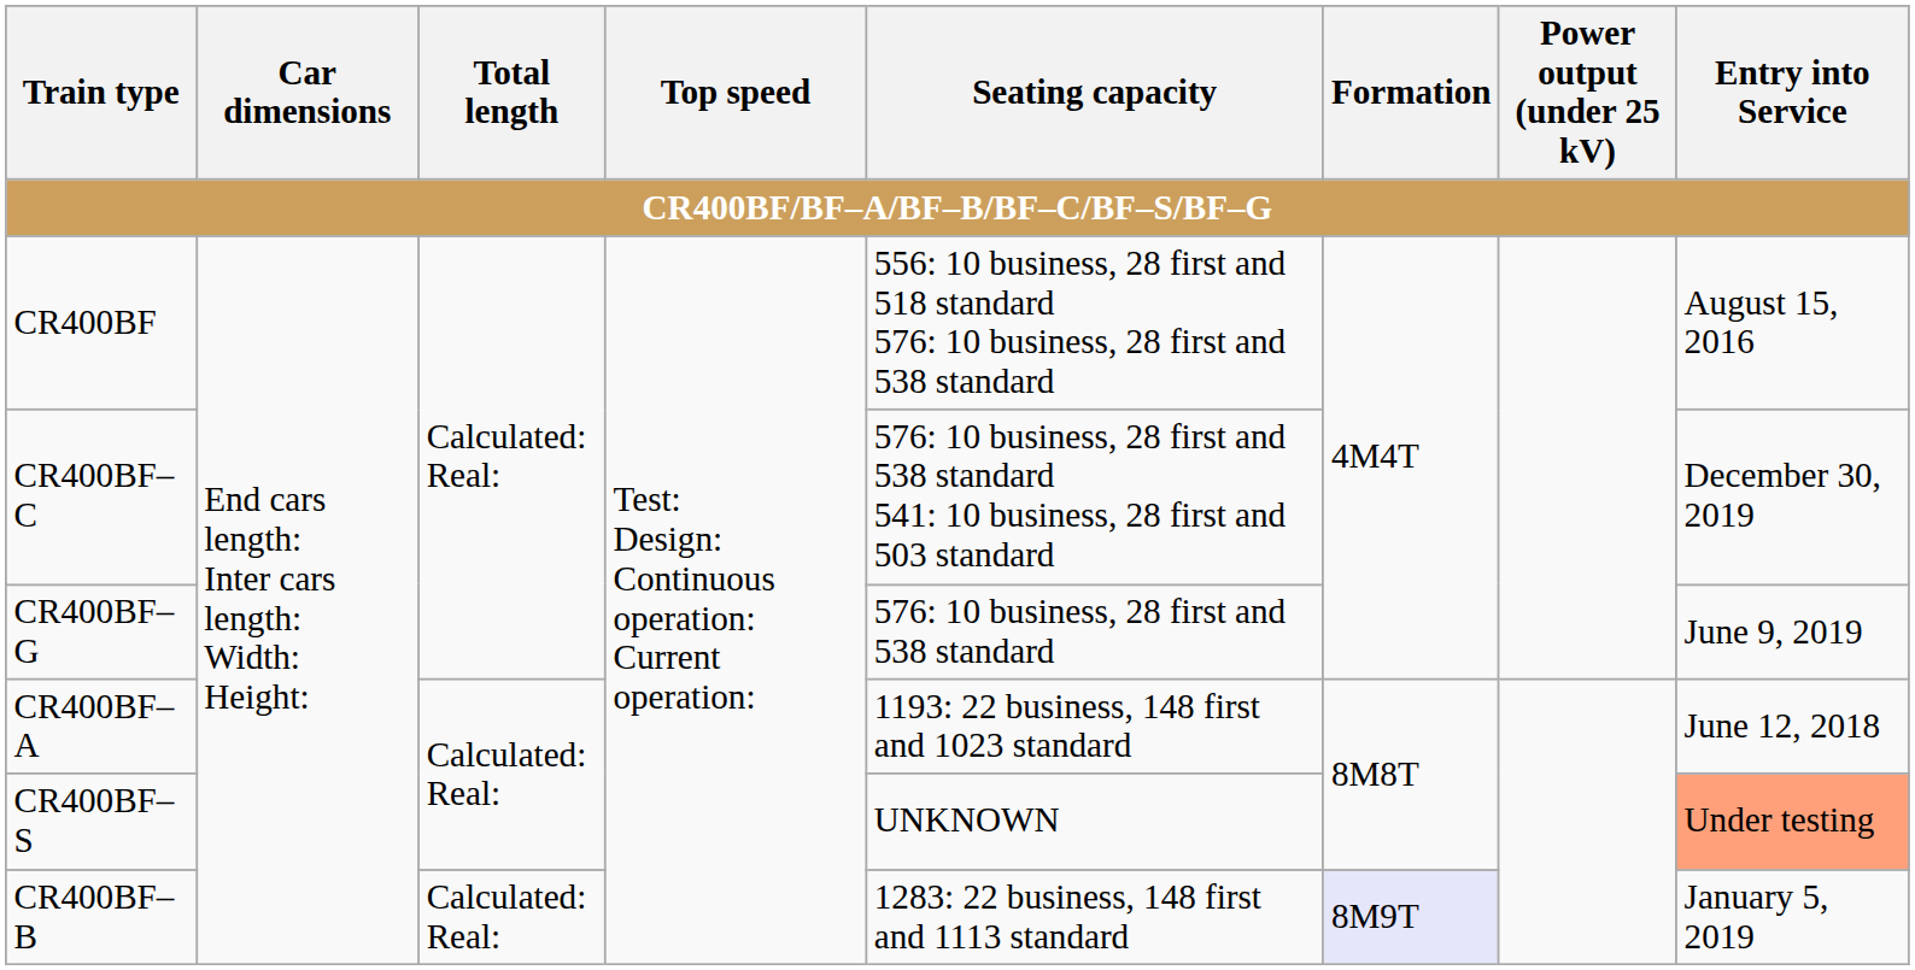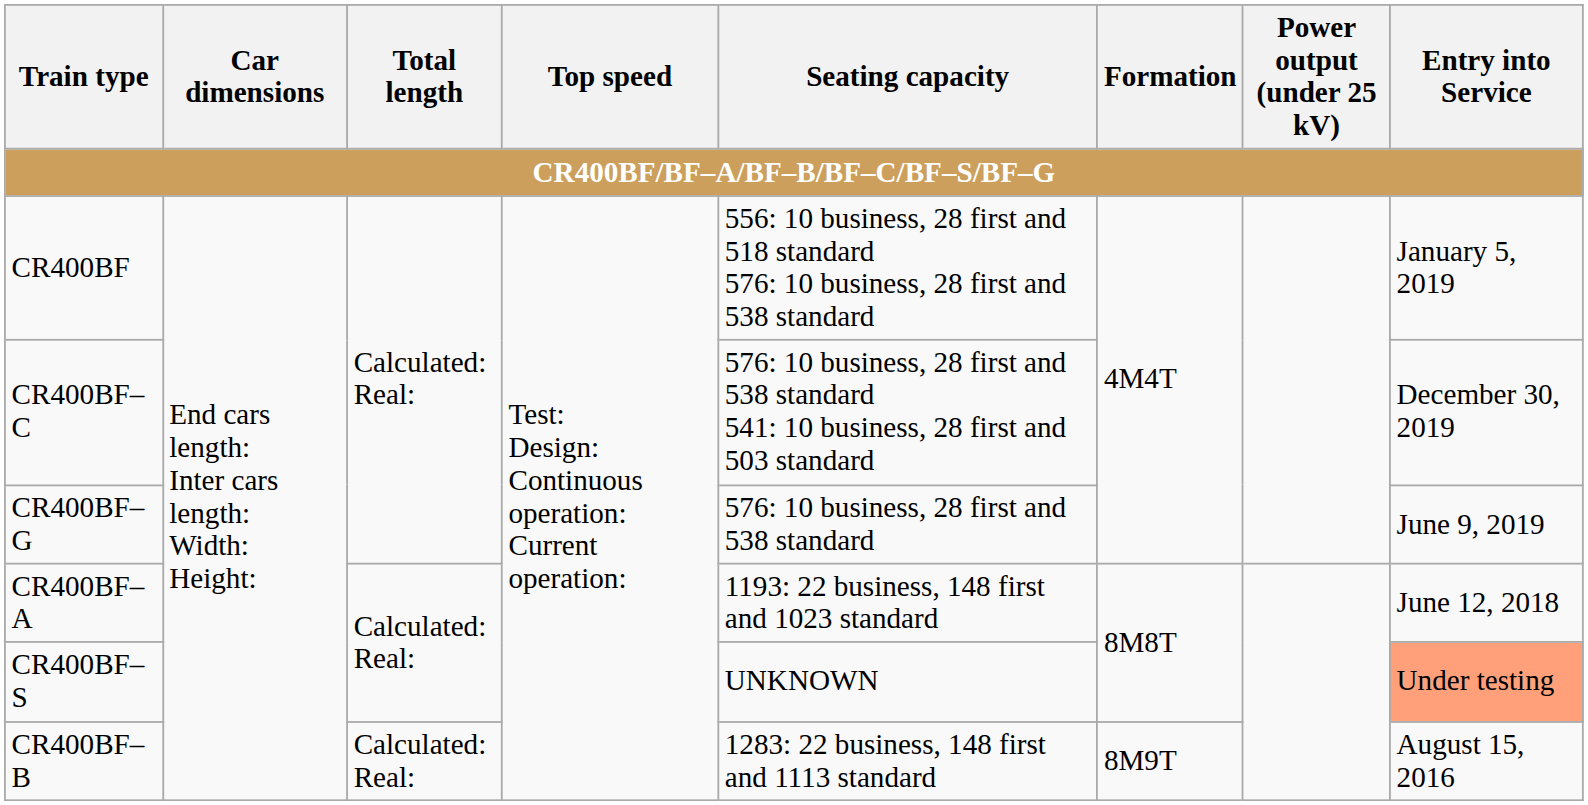CR400BF | Entry into Service: August 15, 2016 -> January 5, 2019
CR400BF–B | Formation: lavender background -> no background
CR400BF–B | Entry into Service: January 5, 2019 -> August 15, 2016
